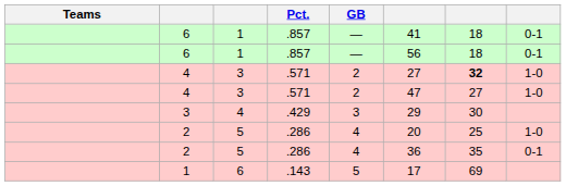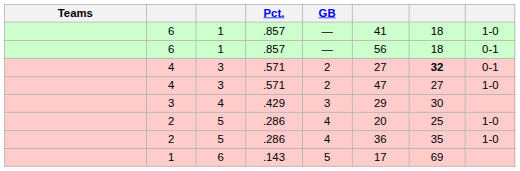row 2 | column 8: 0-1 -> 1-0
row 4 | column 8: 1-0 -> 0-1
row 8 | column 8: 0-1 -> 1-0
